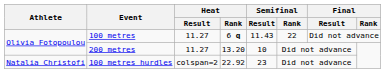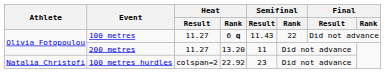200 metres | Semifinal / Result: 10 -> 11
